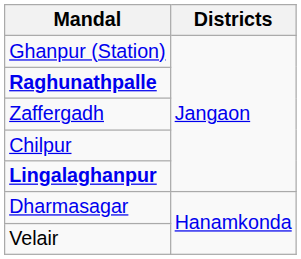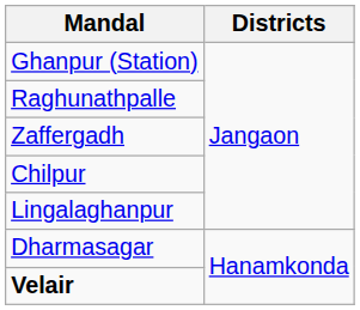Raghunathpalle | Mandal: bold -> normal
Lingalaghanpur | Mandal: bold -> normal
Velair | Mandal: normal -> bold
